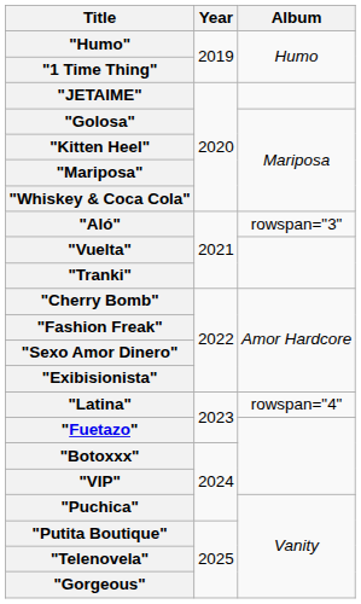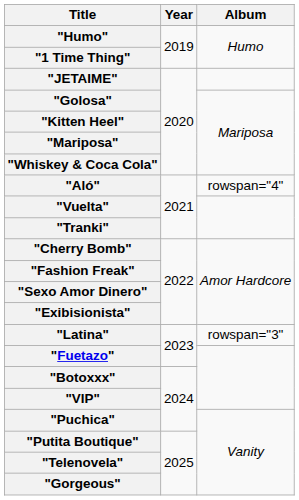"Aló" | Album: rowspan="3" -> rowspan="4"
"Latina" | Album: rowspan="4" -> rowspan="3"
